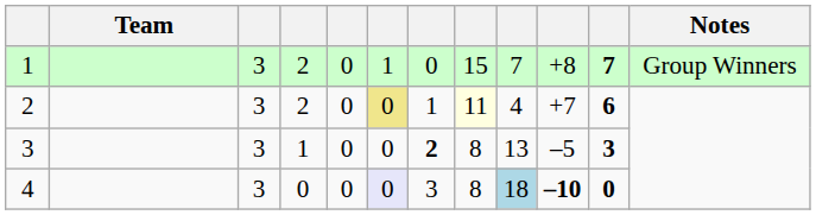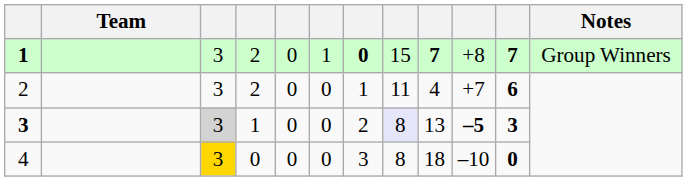row 2 | column 1: normal -> bold
row 2 | column 7: normal -> bold
row 2 | column 9: normal -> bold
row 3 | column 6: khaki background -> no background
row 3 | column 8: lightyellow background -> no background
row 4 | column 1: normal -> bold
row 4 | column 3: no background -> lightgrey background
row 4 | column 7: bold -> normal
row 4 | column 8: no background -> lavender background
row 4 | column 10: normal -> bold
row 5 | column 3: no background -> gold background
row 5 | column 6: lavender background -> no background
row 5 | column 9: lightblue background -> no background
row 5 | column 10: bold -> normal
